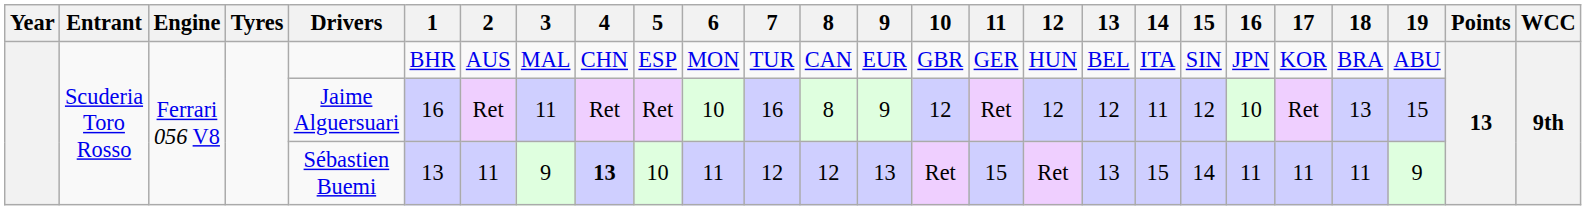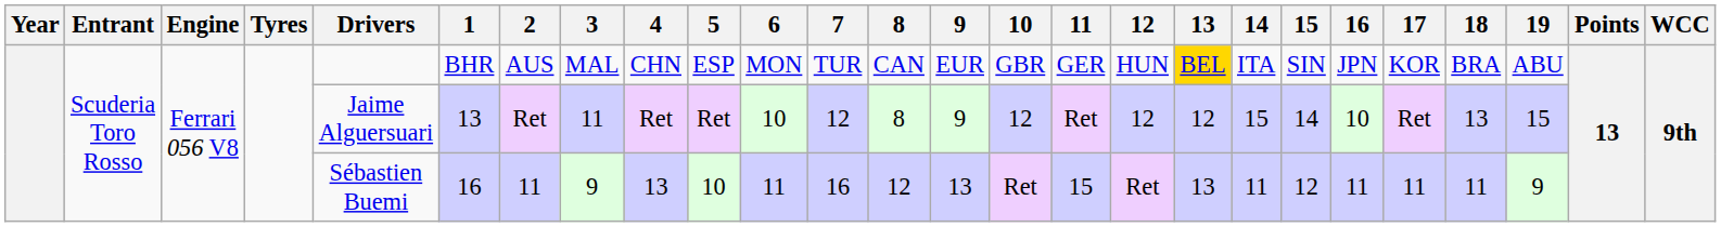row 2 | 13: no background -> gold background
row 3 | 1: 16 -> 13
row 3 | 7: 16 -> 12
row 3 | 14: 11 -> 15
row 3 | 15: 12 -> 14
row 4 | 1: 13 -> 16
row 4 | 4: bold -> normal
row 4 | 7: 12 -> 16
row 4 | 14: 15 -> 11
row 4 | 15: 14 -> 12
